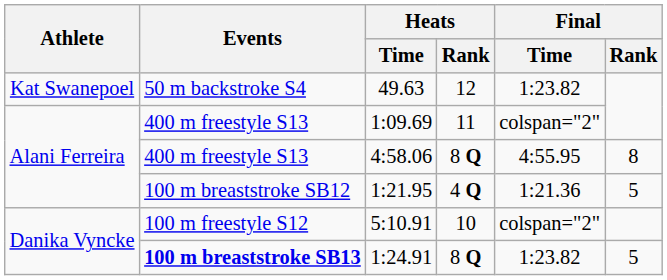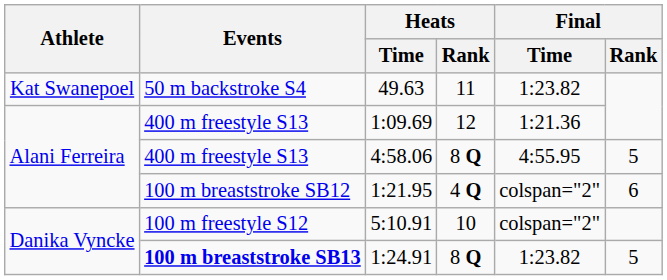49.63 | Heats / Rank: 12 -> 11
1:09.69 | Heats / Rank: 11 -> 12
1:09.69 | Final / Time: colspan="2" -> 1:21.36
4:58.06 | Final / Rank: 8 -> 5
1:21.95 | Final / Time: 1:21.36 -> colspan="2"
1:21.95 | Final / Rank: 5 -> 6
